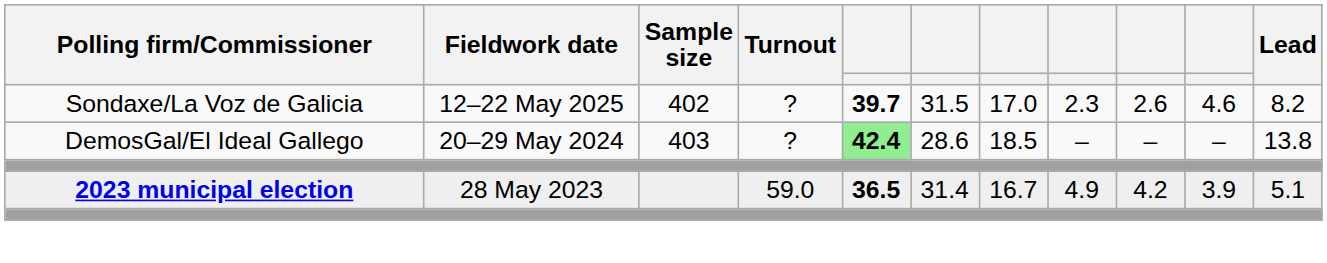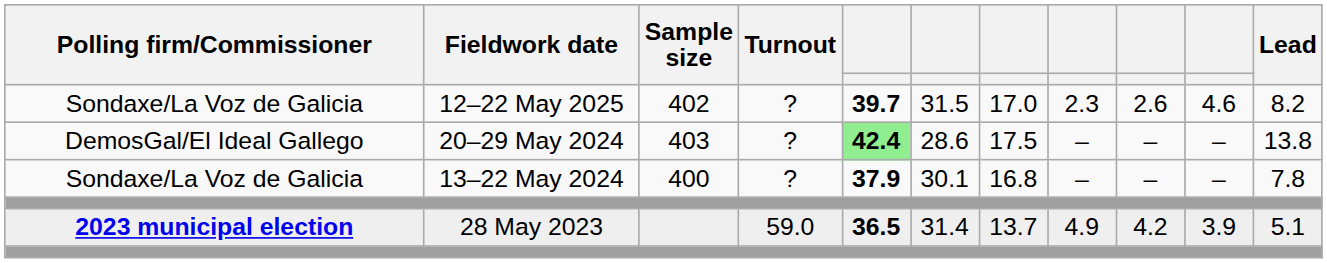20–29 May 2024 | column 7: 18.5 -> 17.5
+ row: Sondaxe/La Voz de Galicia | 13–22 May 2024 | 400 | ? | 37.9 | 30.1 | 16.8 | – | – | – | 7.8
28 May 2023 | column 7: 16.7 -> 13.7
